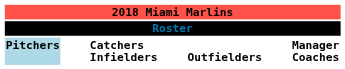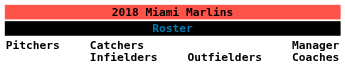Pitchers | column 1: lightblue background -> no background
